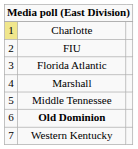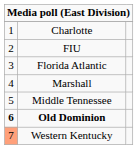Charlotte | column 1: khaki background -> no background
Old Dominion | column 1: normal -> bold
Western Kentucky | column 1: no background -> lightsalmon background
